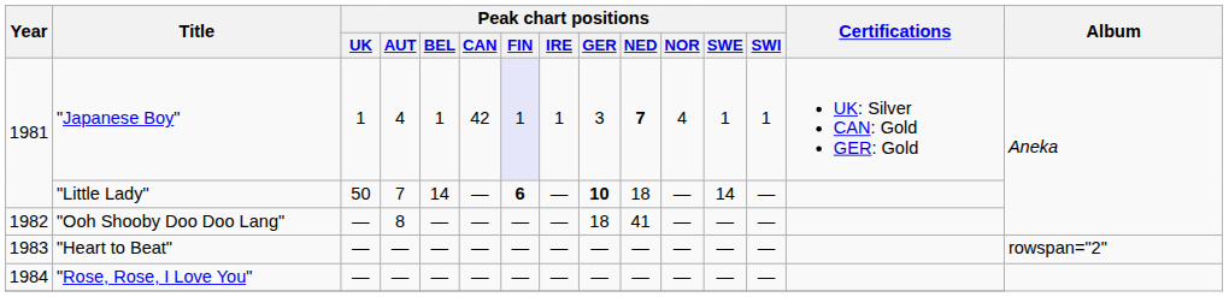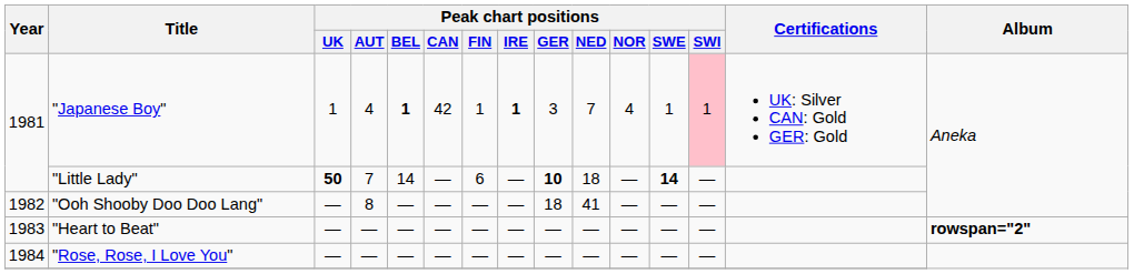"Japanese Boy" | Peak chart positions / BEL: normal -> bold
"Japanese Boy" | Peak chart positions / FIN: lavender background -> no background
"Japanese Boy" | Peak chart positions / IRE: normal -> bold
"Japanese Boy" | Peak chart positions / NED: bold -> normal
"Japanese Boy" | Peak chart positions / SWI: no background -> pink background
"Little Lady" | Peak chart positions / UK: normal -> bold
"Little Lady" | Peak chart positions / FIN: bold -> normal
"Little Lady" | Peak chart positions / SWE: normal -> bold
"Heart to Beat" | Album: normal -> bold
